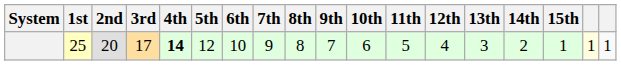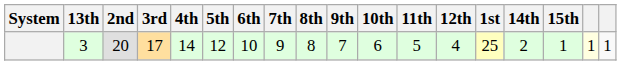columns swapped: 1st <-> 13th
row 2 | 4th: bold -> normal
